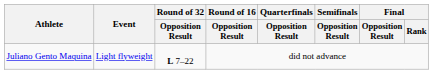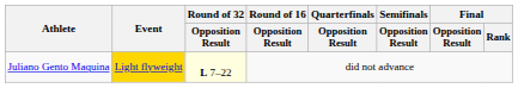Juliano Gento Maquina | Event: no background -> gold background
Juliano Gento Maquina | Round of 32 / Opposition Result: no background -> lightyellow background
